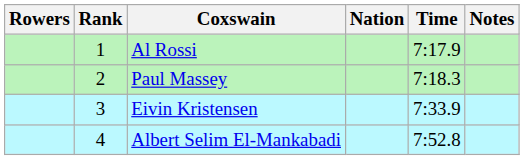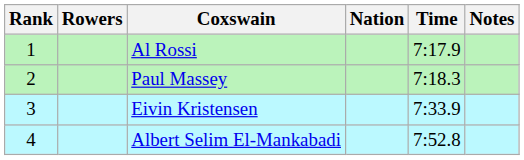columns swapped: Rank <-> Rowers
